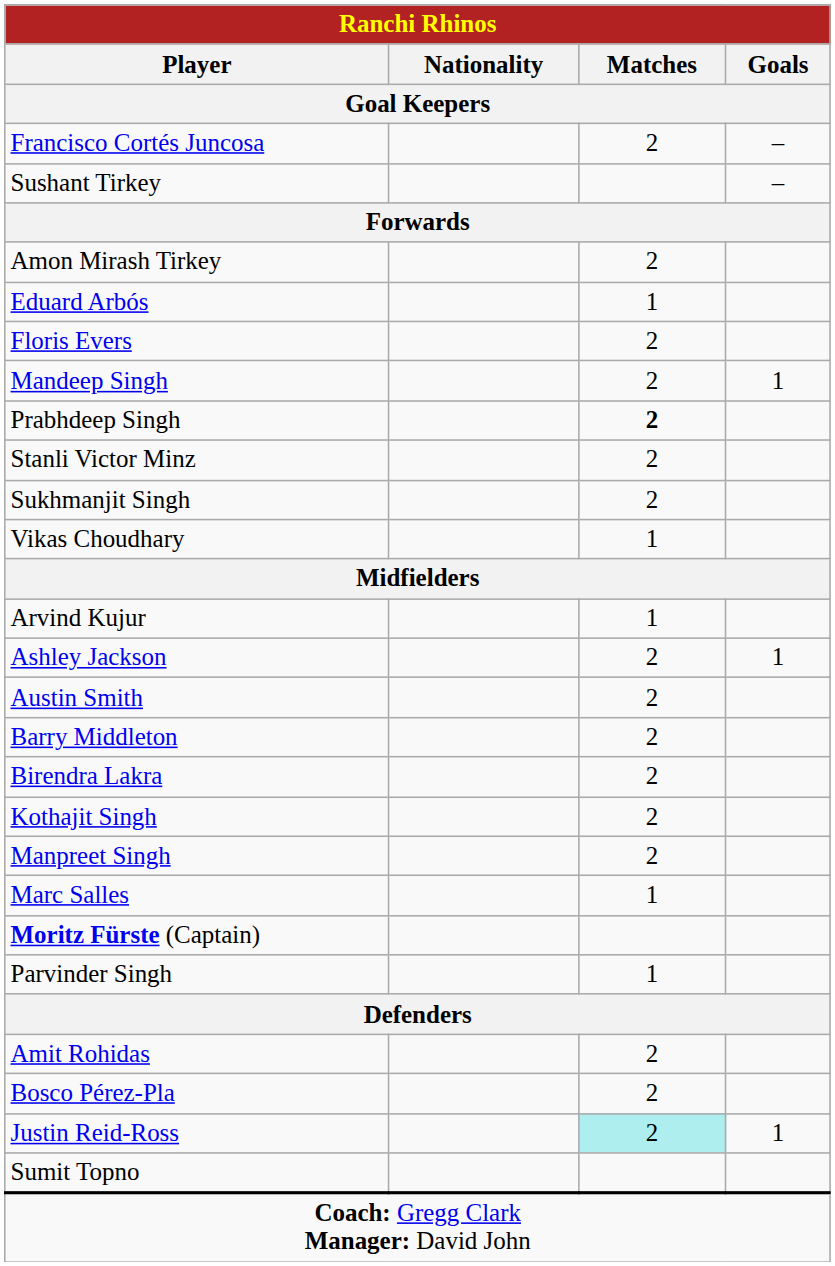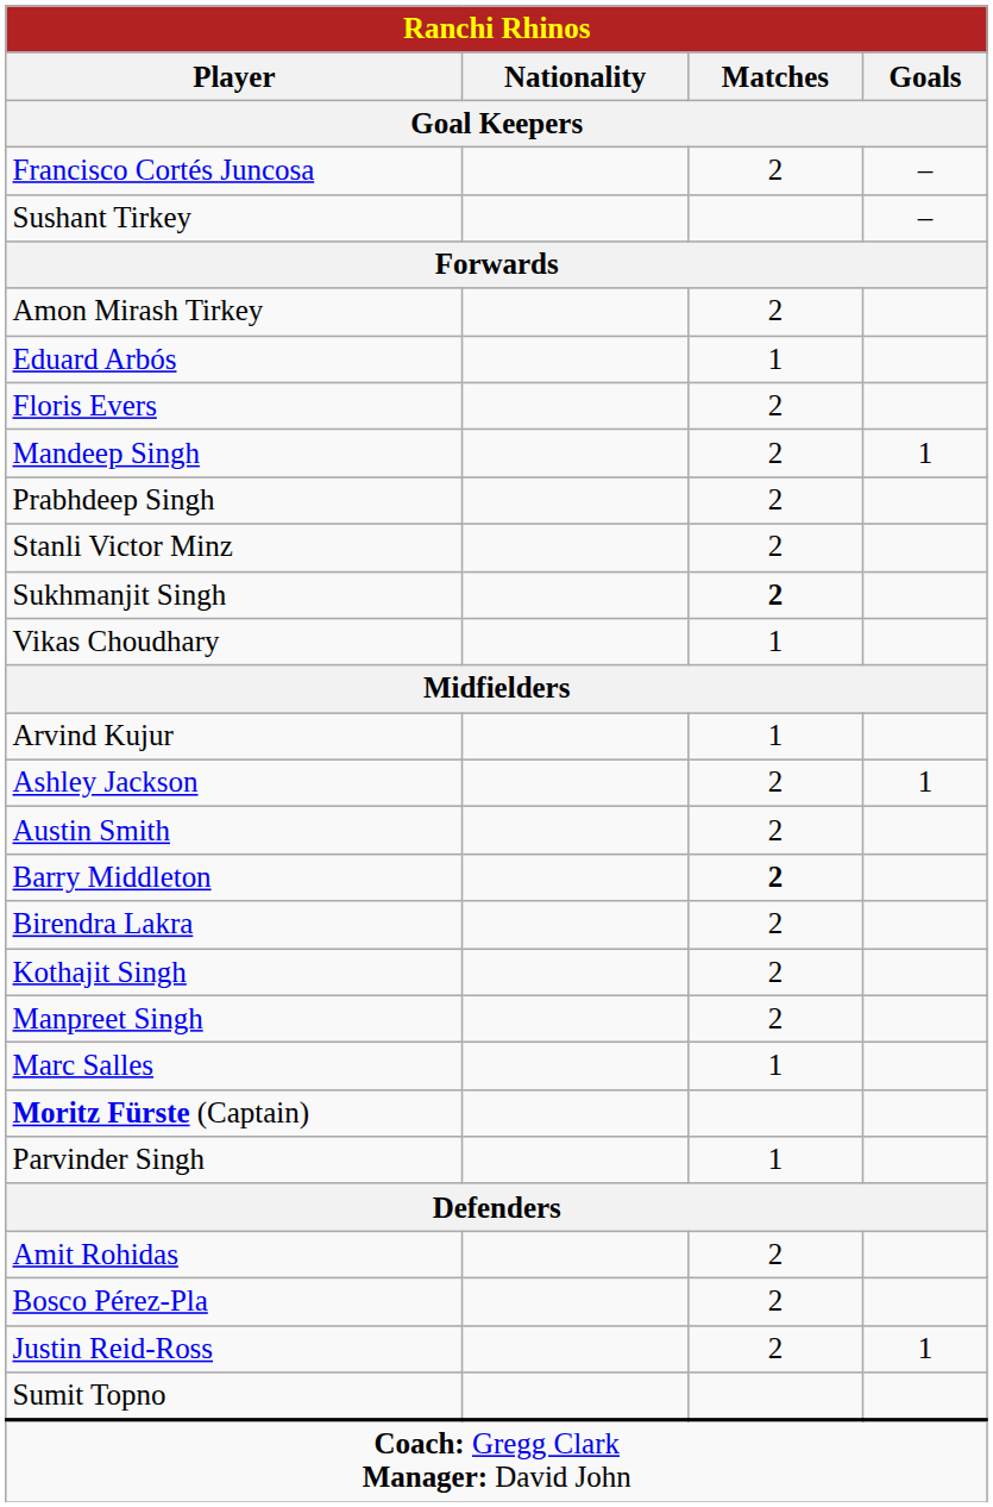Prabhdeep Singh | Ranchi Rhinos / Matches / Goal Keepers: bold -> normal
Sukhmanjit Singh | Ranchi Rhinos / Matches / Goal Keepers: normal -> bold
Barry Middleton | Ranchi Rhinos / Matches / Goal Keepers: normal -> bold
Justin Reid-Ross | Ranchi Rhinos / Matches / Goal Keepers: paleturquoise background -> no background
